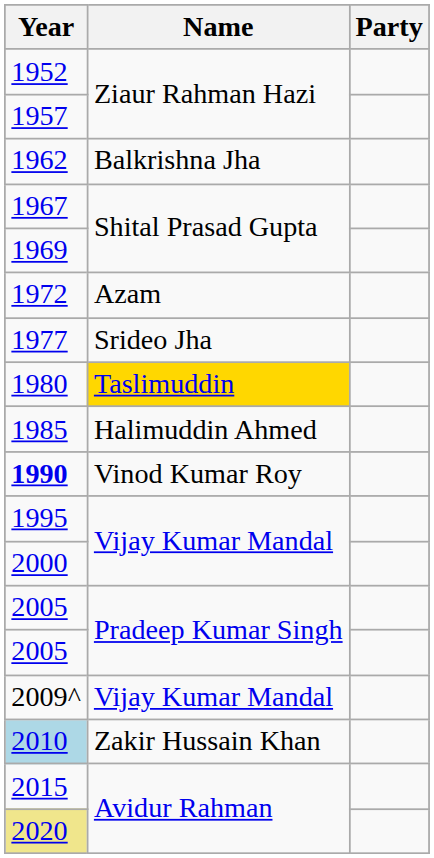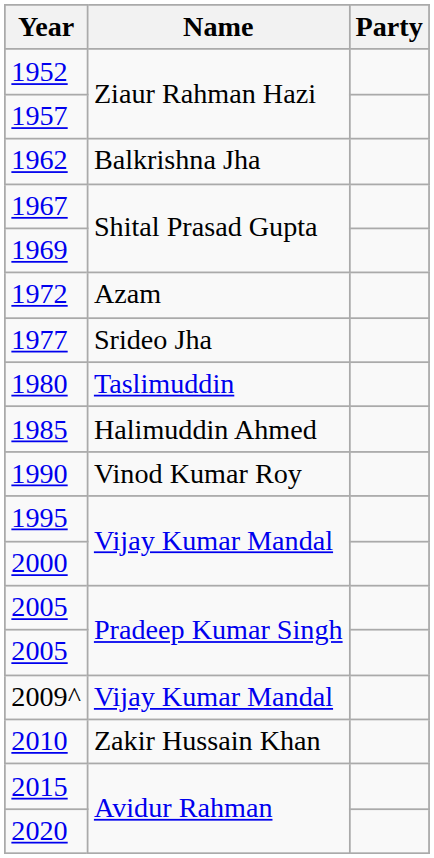1980 | Name: gold background -> no background
1990 | Year: bold -> normal
2010 | Year: lightblue background -> no background
2020 | Year: khaki background -> no background
